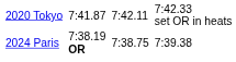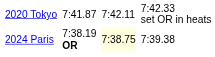2024 Paris | column 3: no background -> lightyellow background
